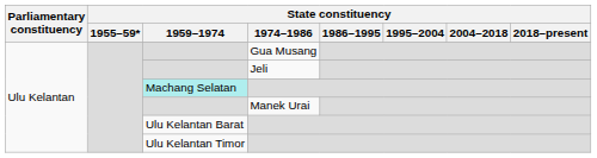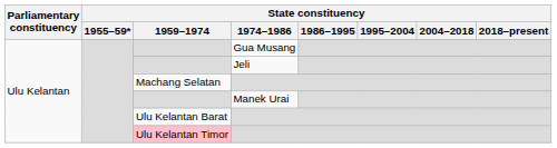Machang Selatan | State constituency / 1959–1974: paleturquoise background -> no background
Ulu Kelantan Timor | State constituency / 1959–1974: no background -> pink background
